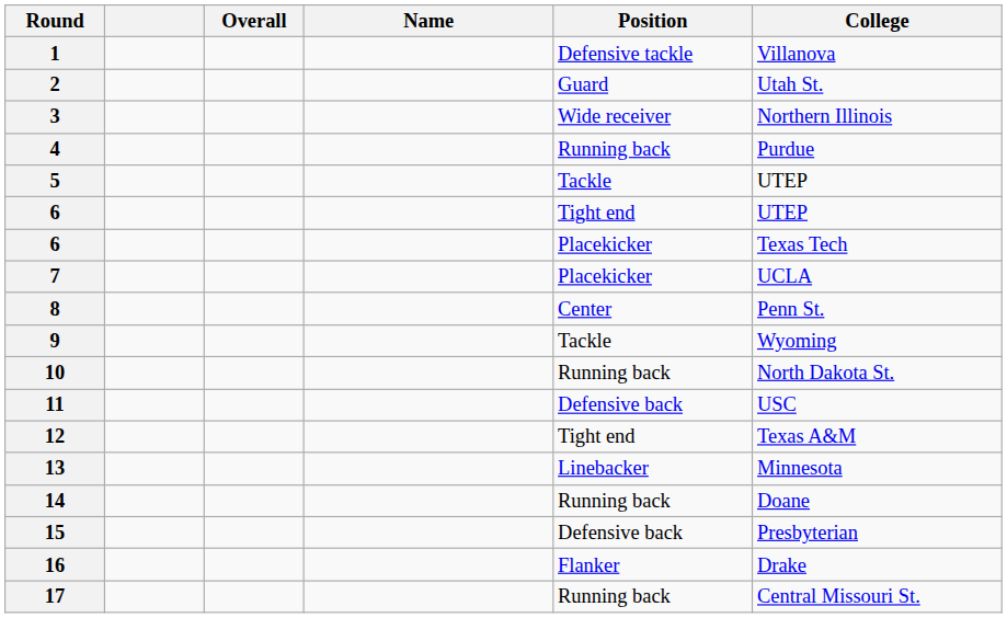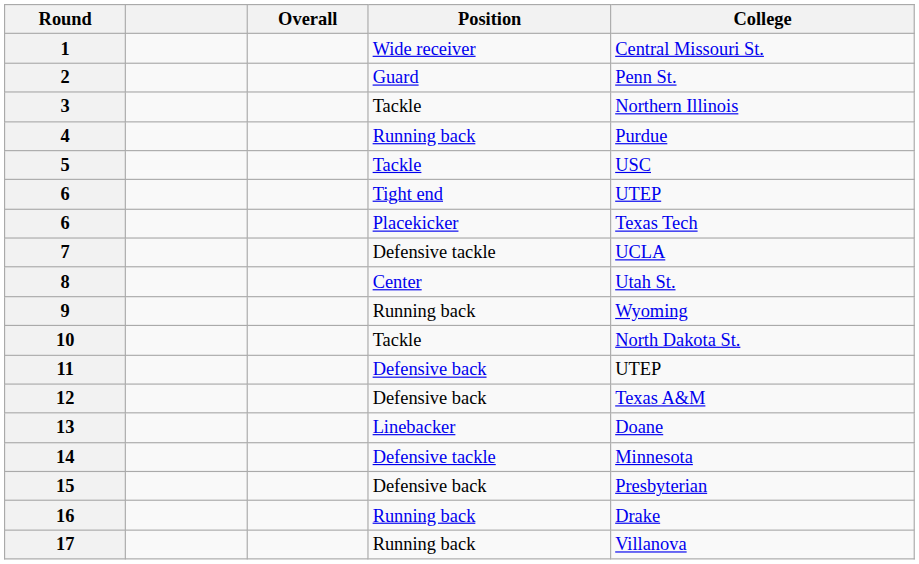- column: Name
1 | Position: Defensive tackle -> Wide receiver
1 | College: Villanova -> Central Missouri St.
2 | College: Utah St. -> Penn St.
3 | Position: Wide receiver -> Tackle
5 | College: UTEP -> USC
7 | Position: Placekicker -> Defensive tackle
8 | College: Penn St. -> Utah St.
9 | Position: Tackle -> Running back
10 | Position: Running back -> Tackle
11 | College: USC -> UTEP
12 | Position: Tight end -> Defensive back
13 | College: Minnesota -> Doane
14 | Position: Running back -> Defensive tackle
14 | College: Doane -> Minnesota
16 | Position: Flanker -> Running back
17 | College: Central Missouri St. -> Villanova
